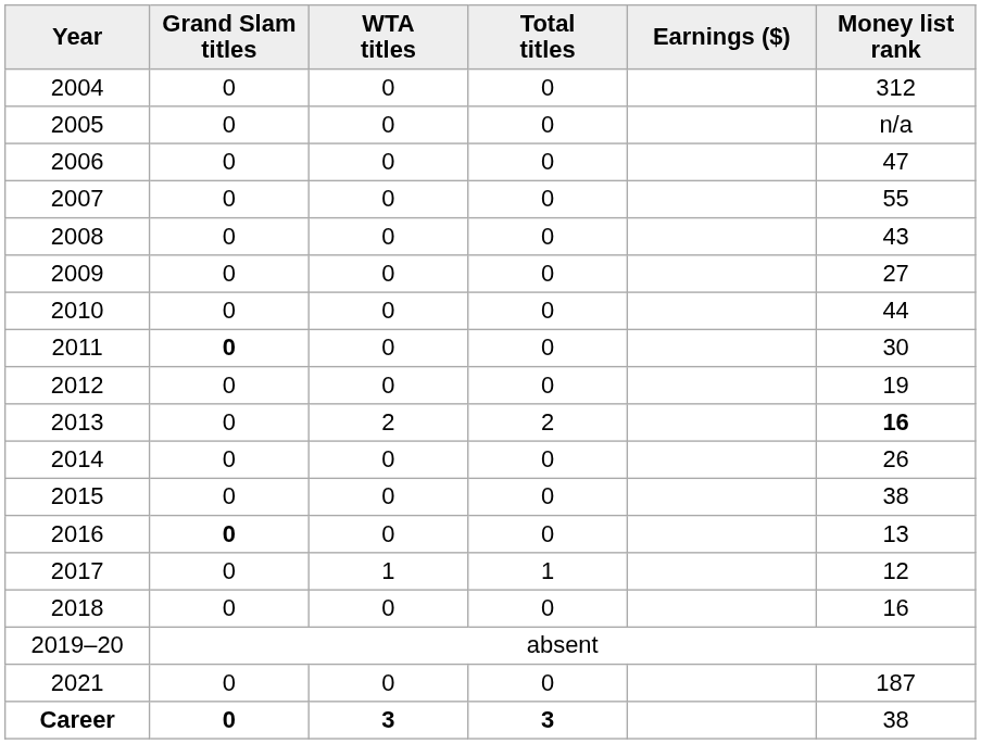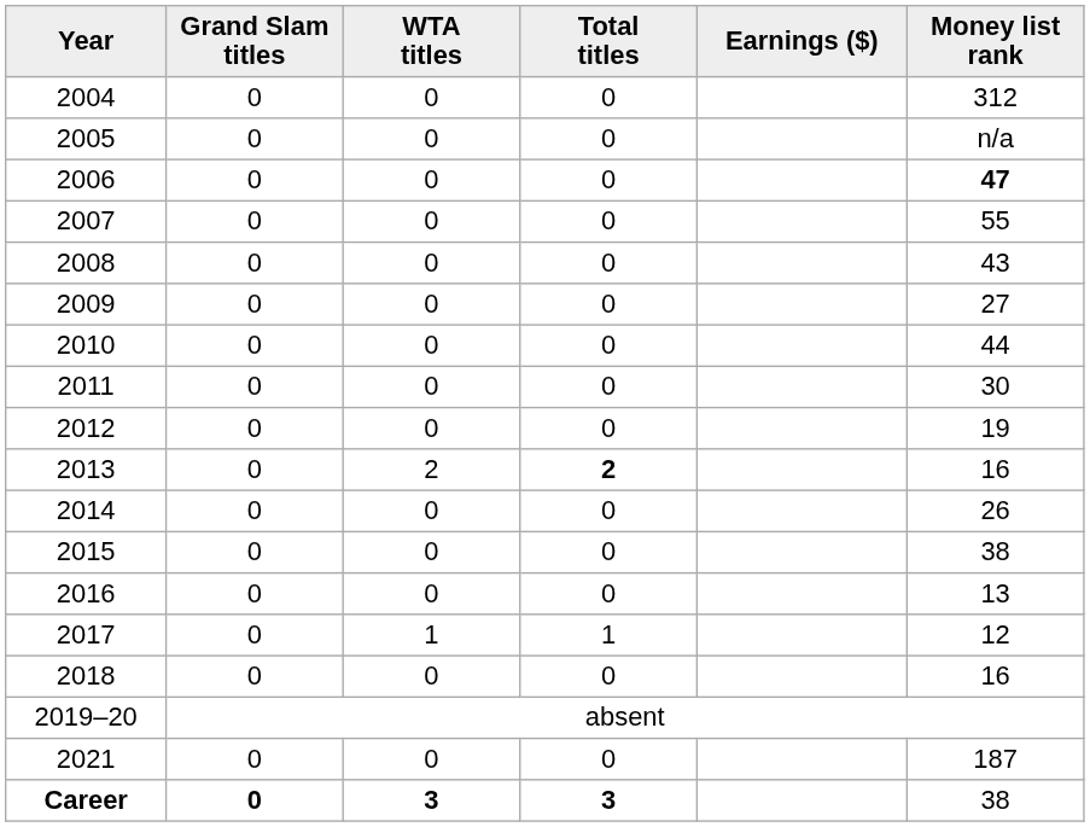2006 | column 6: normal -> bold
2011 | column 2: bold -> normal
2013 | column 4: normal -> bold
2013 | column 6: bold -> normal
2016 | column 2: bold -> normal
